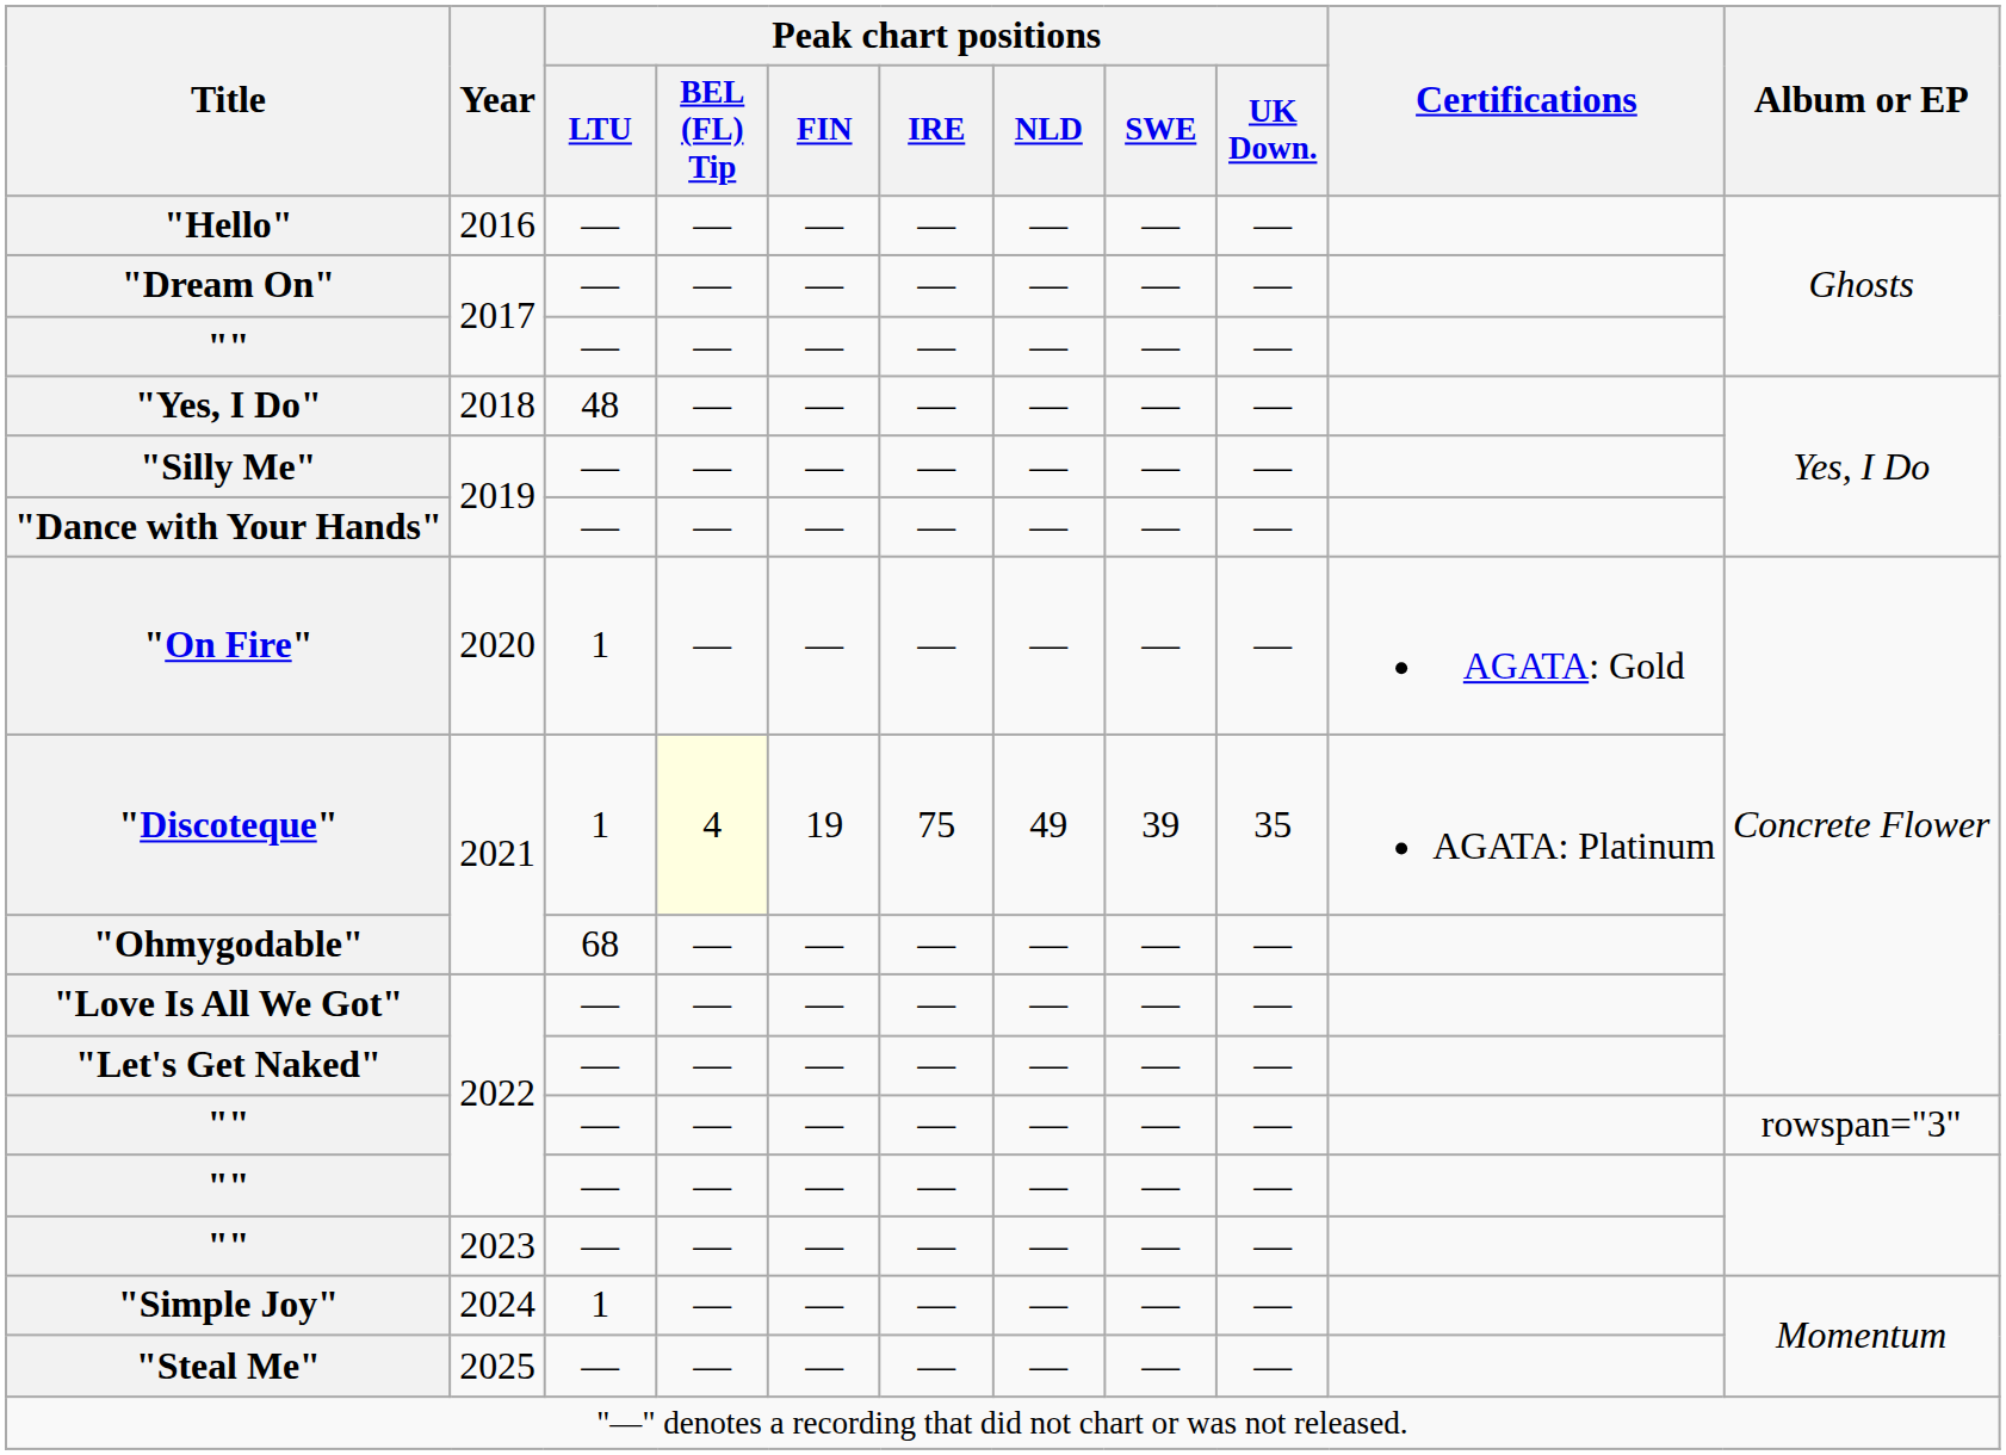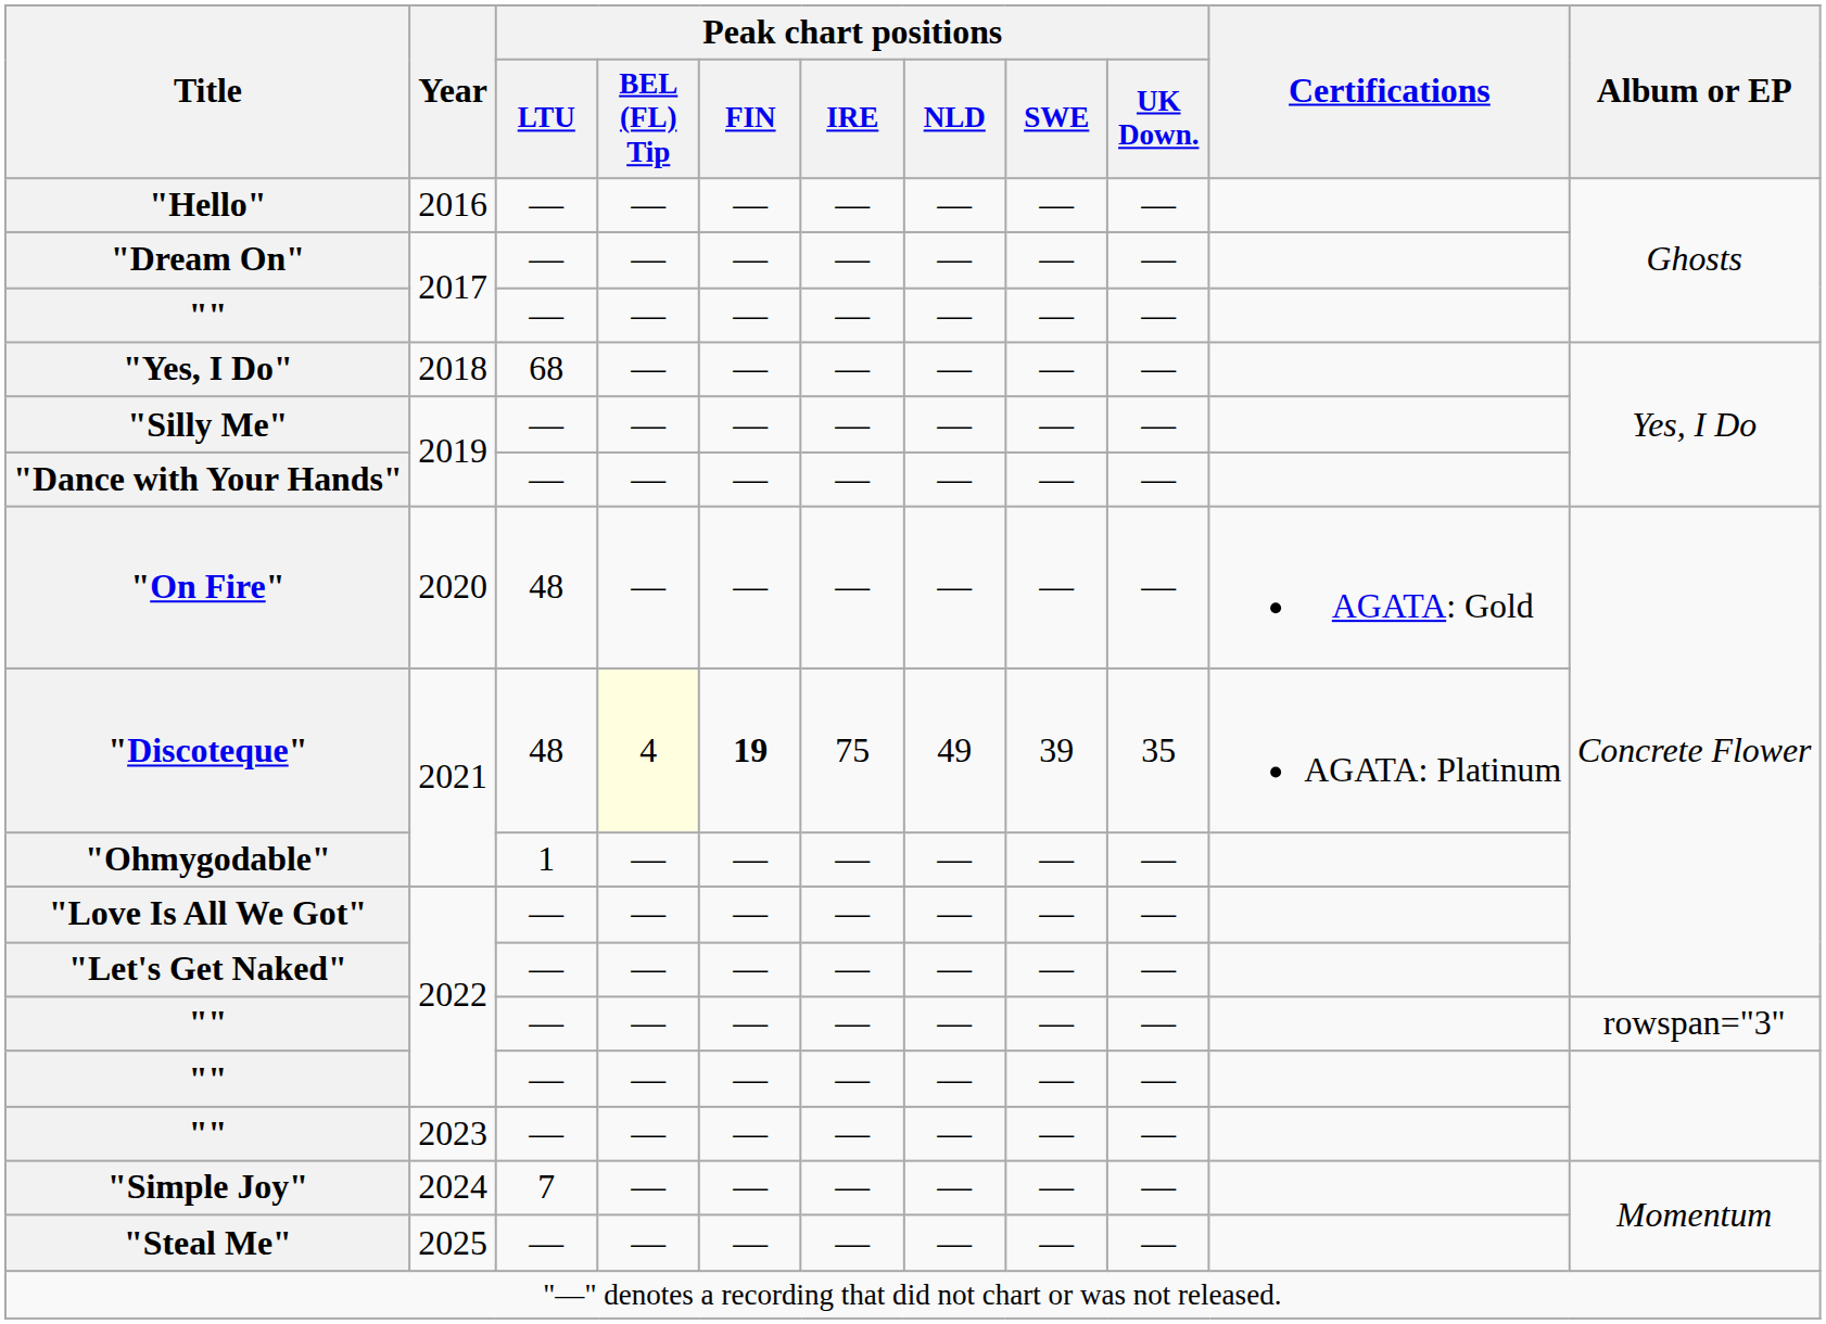"Yes, I Do" | Peak chart positions / LTU: 48 -> 68
"On Fire" | Peak chart positions / LTU: 1 -> 48
"Discoteque" | Peak chart positions / LTU: 1 -> 48
"Discoteque" | Peak chart positions / FIN: normal -> bold
"Ohmygodable" | Peak chart positions / LTU: 68 -> 1
"Simple Joy" | Peak chart positions / LTU: 1 -> 7
